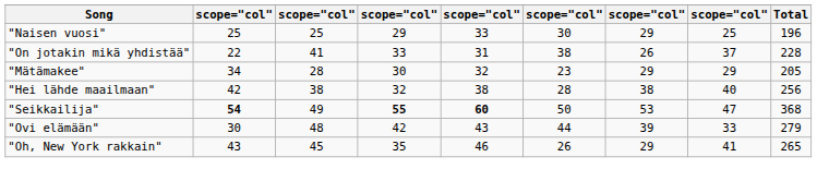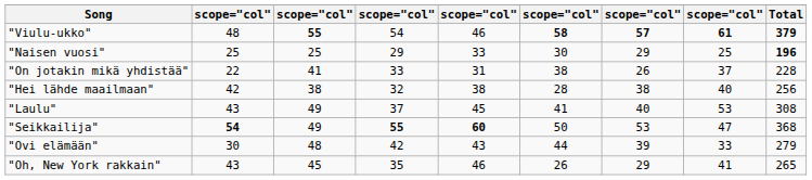+ row: "Viulu-ukko" | 48 | 55 | 54 | 46 | 58 | 57 | 61 | 379
"Naisen vuosi" | Total: normal -> bold
- row: "Mätämakee" | 34 | 28 | 30 | 32 | 23 | 29 | 29 | 205
+ row: "Laulu" | 43 | 49 | 37 | 45 | 41 | 40 | 53 | 308
